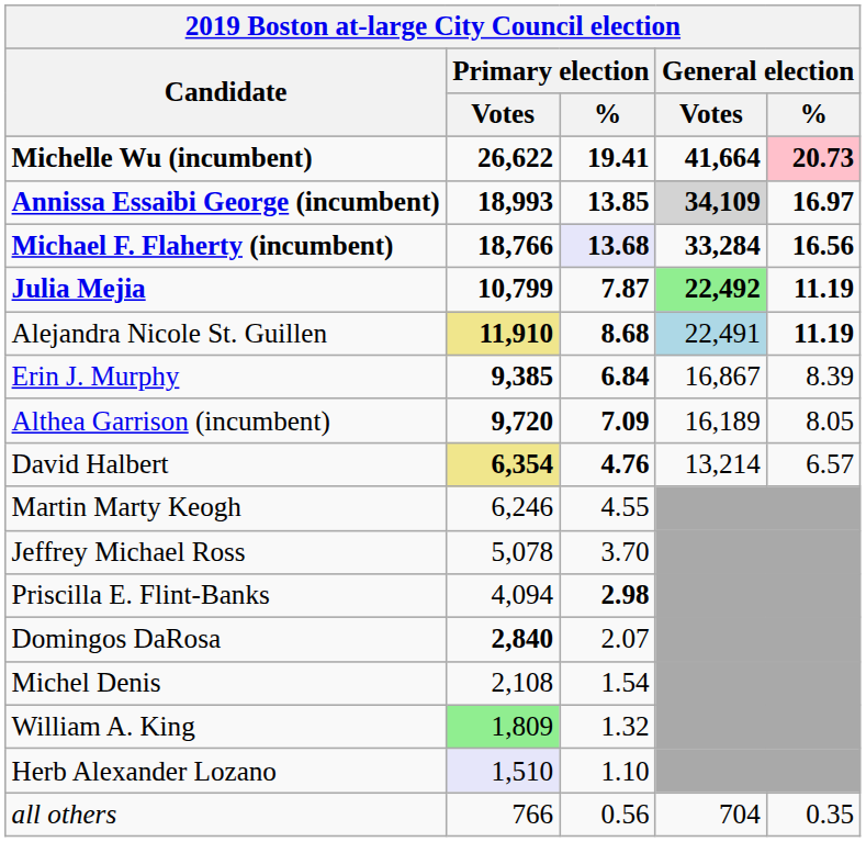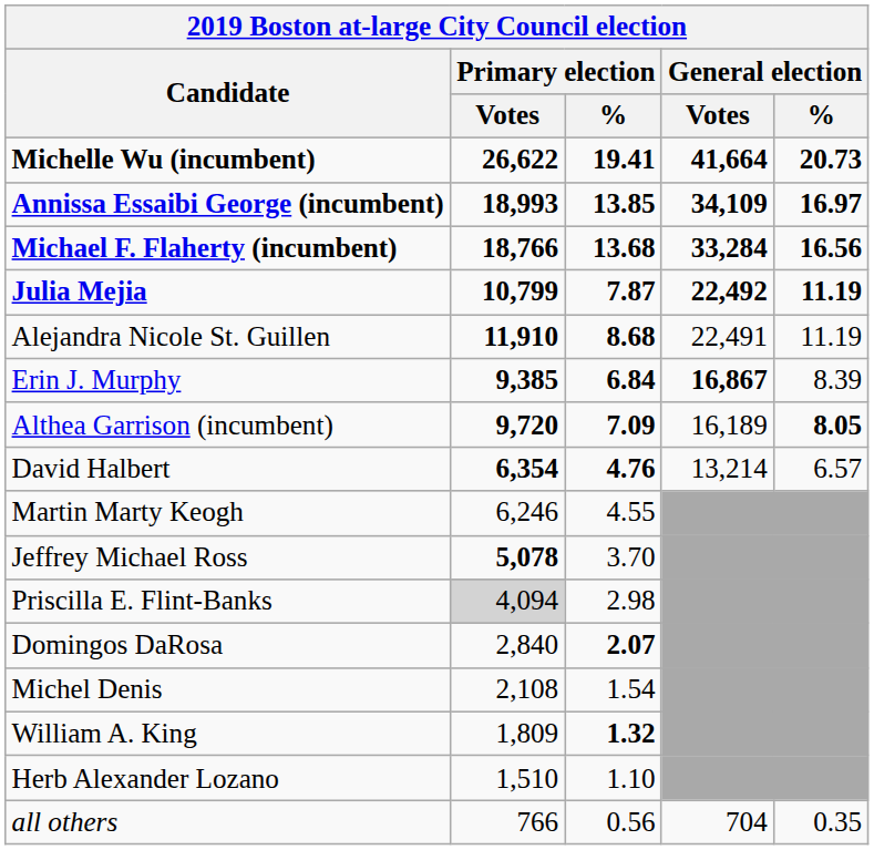Michelle Wu (incumbent) | General election / %: pink background -> no background
Annissa Essaibi George (incumbent) | General election / Votes: lightgrey background -> no background
Michael F. Flaherty (incumbent) | Primary election / %: lavender background -> no background
Julia Mejia | General election / Votes: lightgreen background -> no background
Alejandra Nicole St. Guillen | Primary election / Votes: khaki background -> no background
Alejandra Nicole St. Guillen | General election / Votes: lightblue background -> no background
Alejandra Nicole St. Guillen | General election / %: bold -> normal
Erin J. Murphy | General election / Votes: normal -> bold
Althea Garrison (incumbent) | General election / %: normal -> bold
David Halbert | Primary election / Votes: khaki background -> no background
Jeffrey Michael Ross | Primary election / Votes: normal -> bold
Priscilla E. Flint-Banks | Primary election / Votes: no background -> lightgrey background
Priscilla E. Flint-Banks | Primary election / %: bold -> normal
Domingos DaRosa | Primary election / Votes: bold -> normal
Domingos DaRosa | Primary election / %: normal -> bold
William A. King | Primary election / Votes: lightgreen background -> no background
William A. King | Primary election / %: normal -> bold
Herb Alexander Lozano | Primary election / Votes: lavender background -> no background
